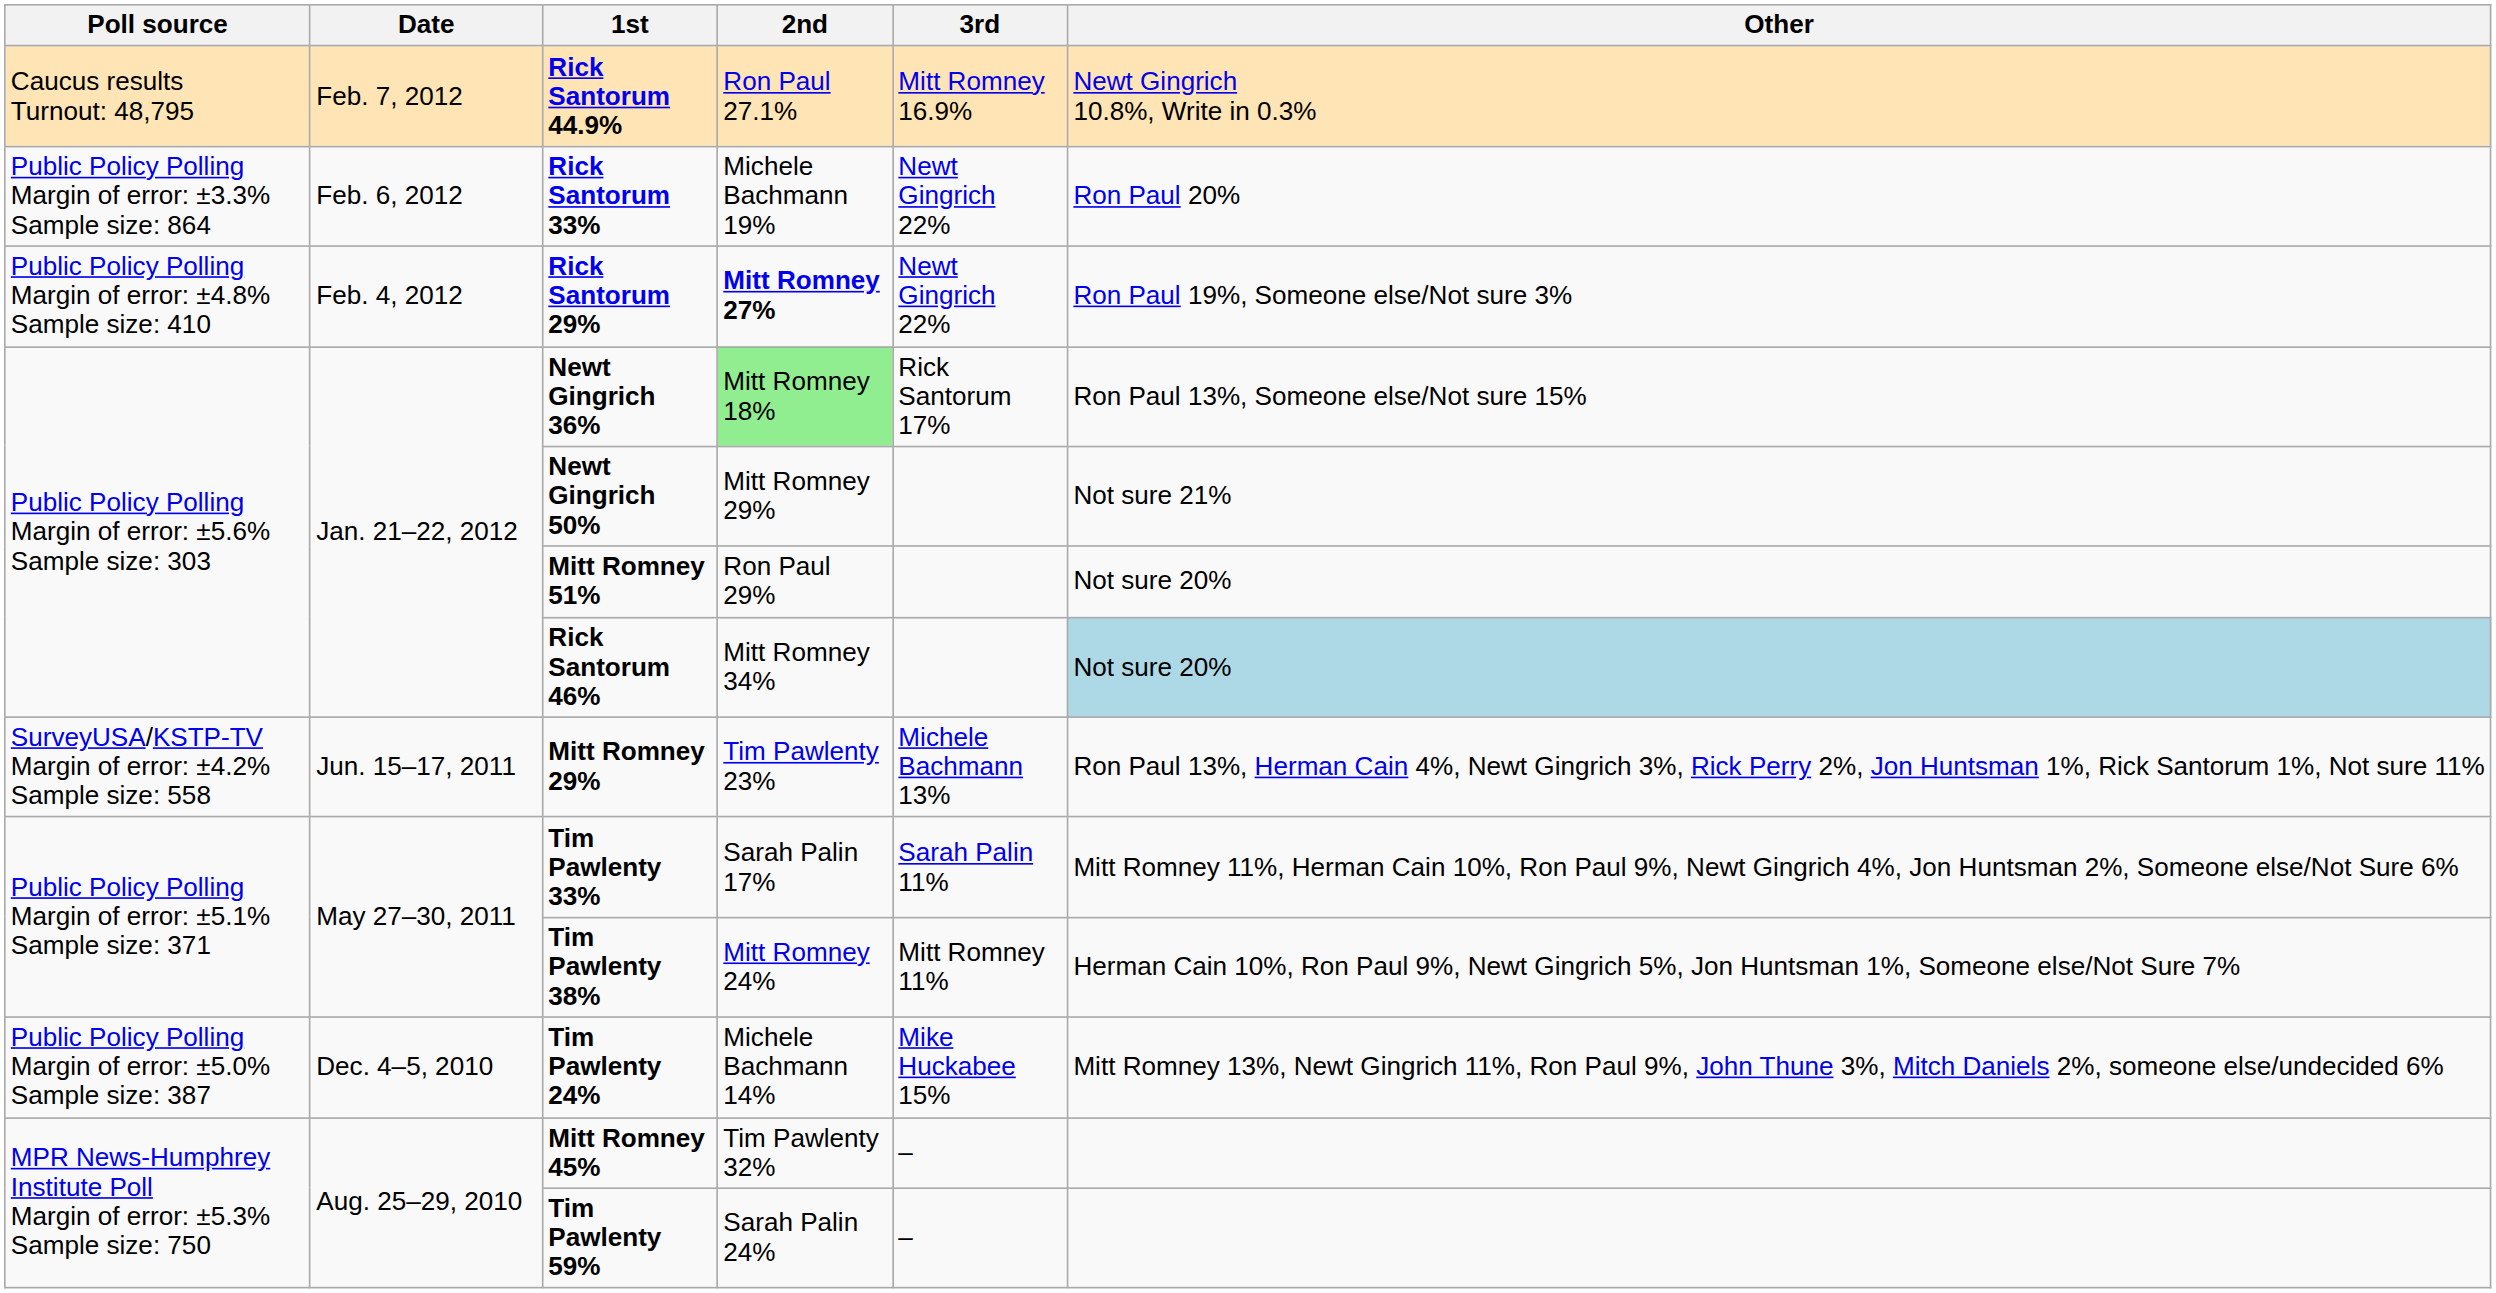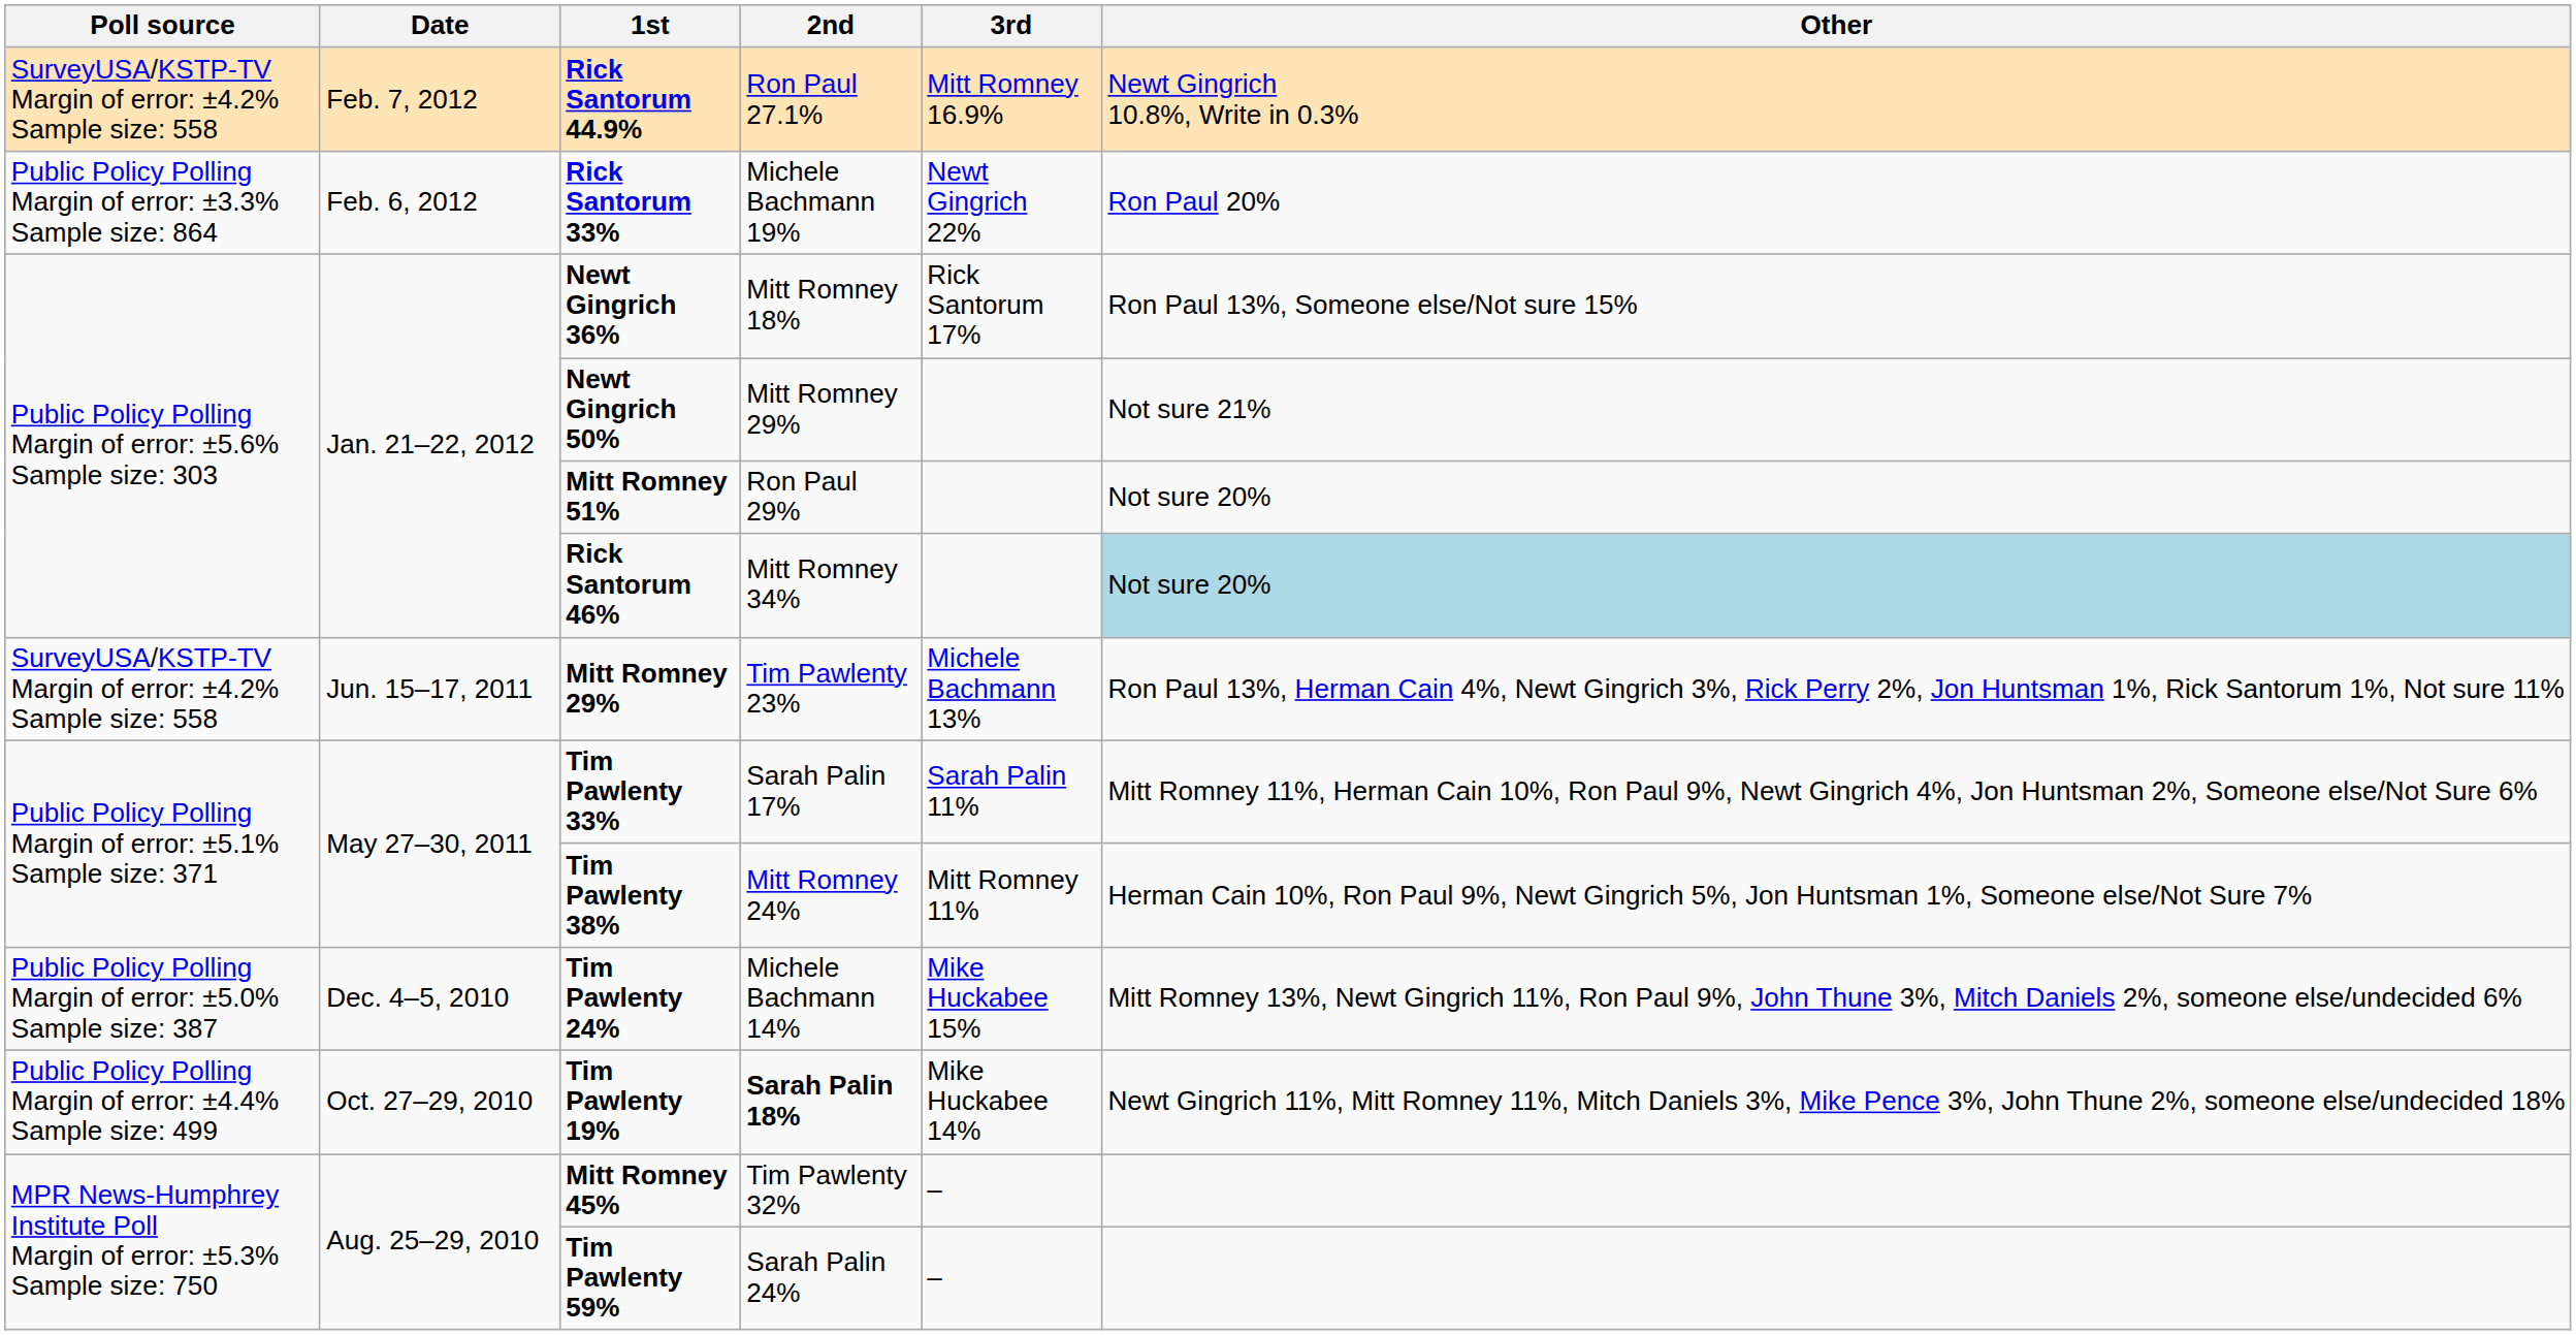Rick Santorum 44.9% | Poll source: Caucus results Turnout: 48,795 -> SurveyUSA/KSTP-TV Margin of error: ±4.2% Sample size: 558
- row: Public Policy Polling Margin of error: ±4.8% Sample size: 410 | Feb. 4, 2012 | Rick Santorum 29% | Mitt Romney 27% | Newt Gingrich 22% | Ron Paul 19%, Someone else/Not sure 3%
Newt Gingrich 36% | 2nd: lightgreen background -> no background
+ row: Public Policy Polling Margin of error: ±4.4% Sample size: 499 | Oct. 27–29, 2010 | Tim Pawlenty 19% | Sarah Palin 18% | Mike Huckabee 14% | Newt Gingrich 11%, Mitt Romney 11%, Mitch Daniels 3%, Mike Pence 3%, John Thune 2%, someone else/undecided 18%
